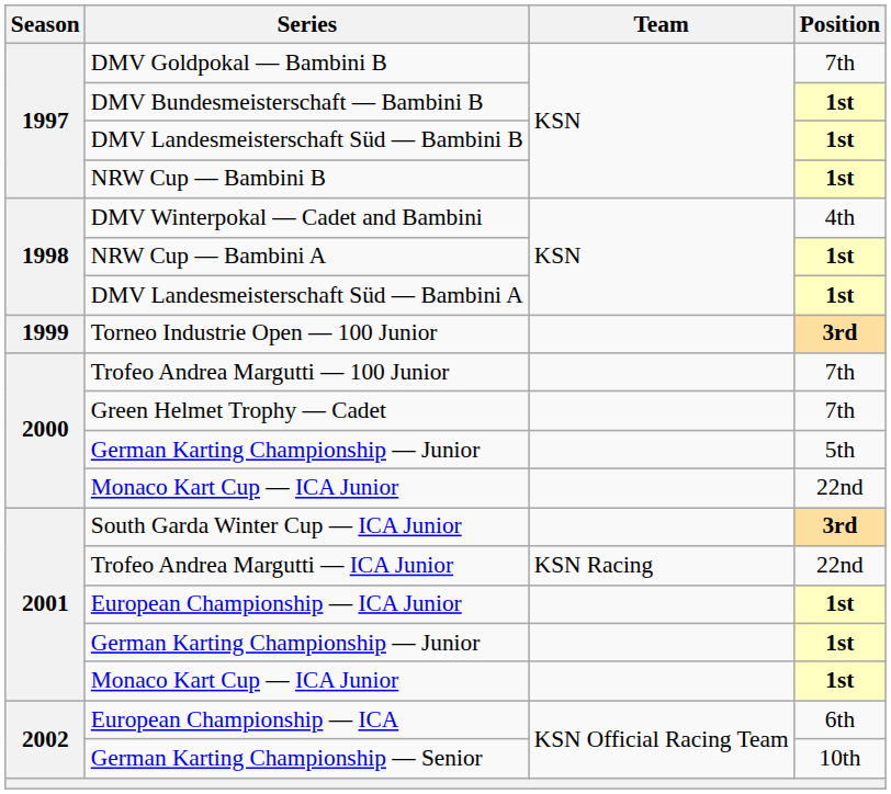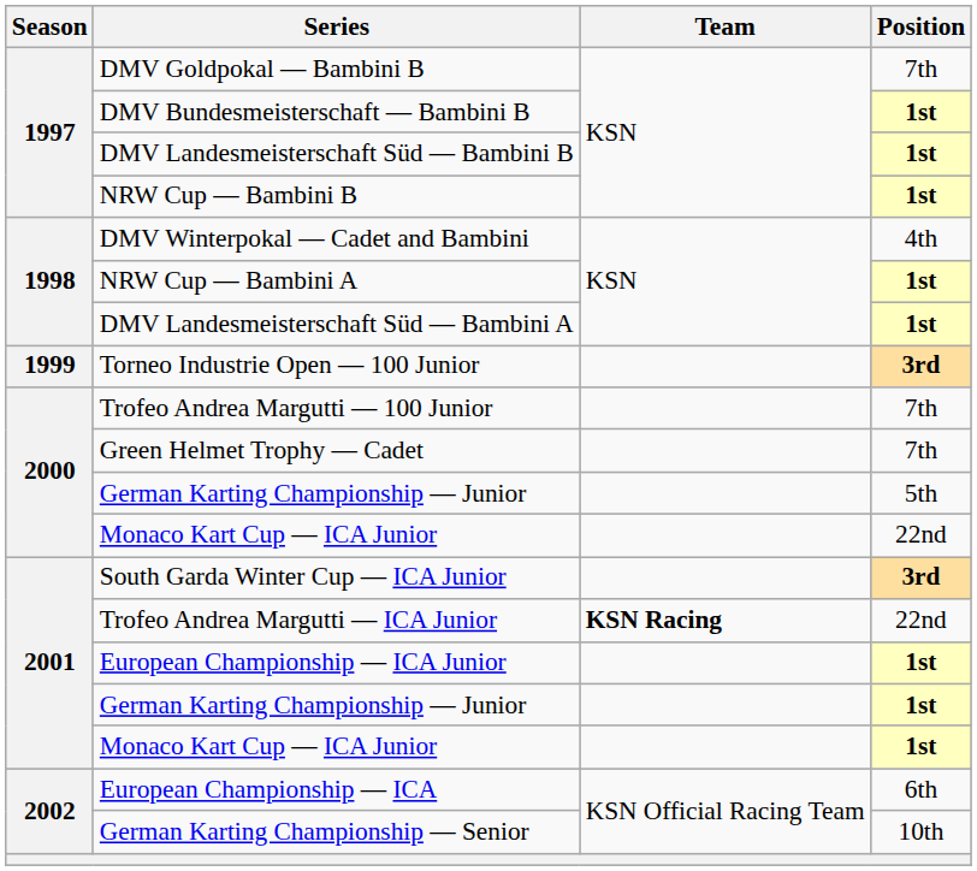Trofeo Andrea Margutti — ICA Junior | Team: normal -> bold
